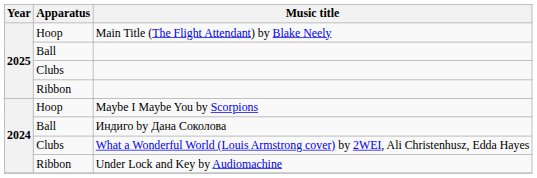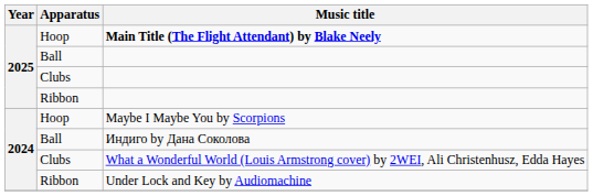Main Title (The Flight Attendant) by Blake Neely | Music title: normal -> bold
